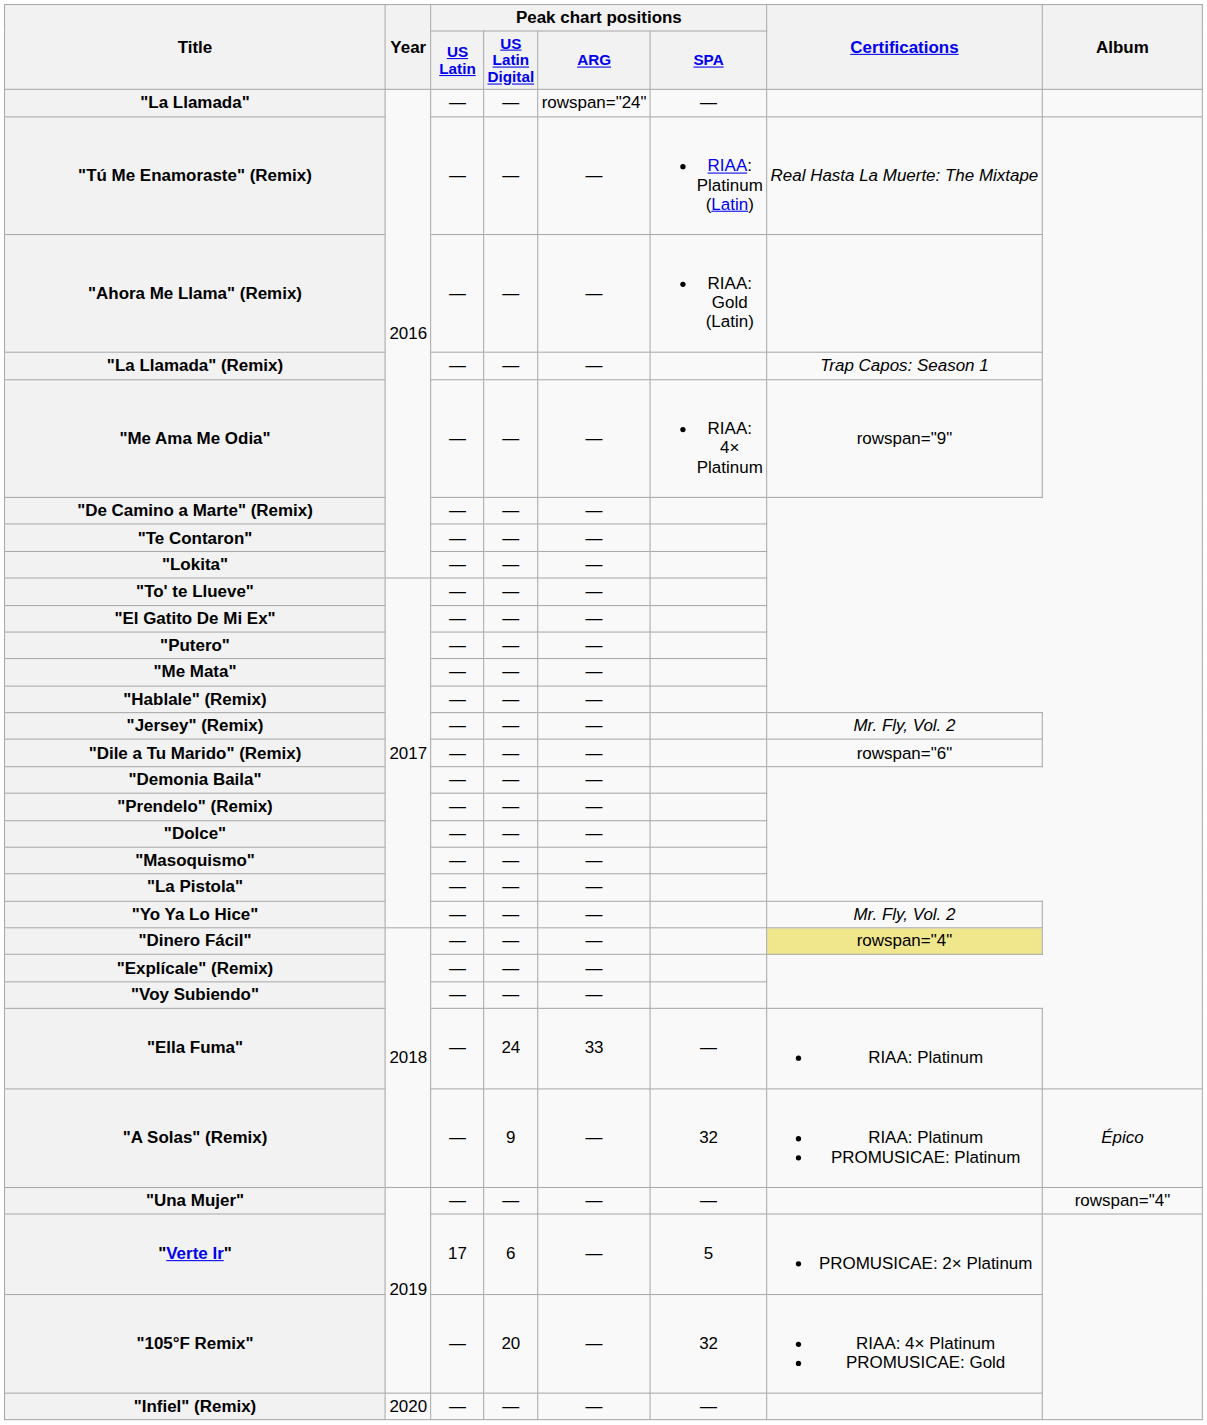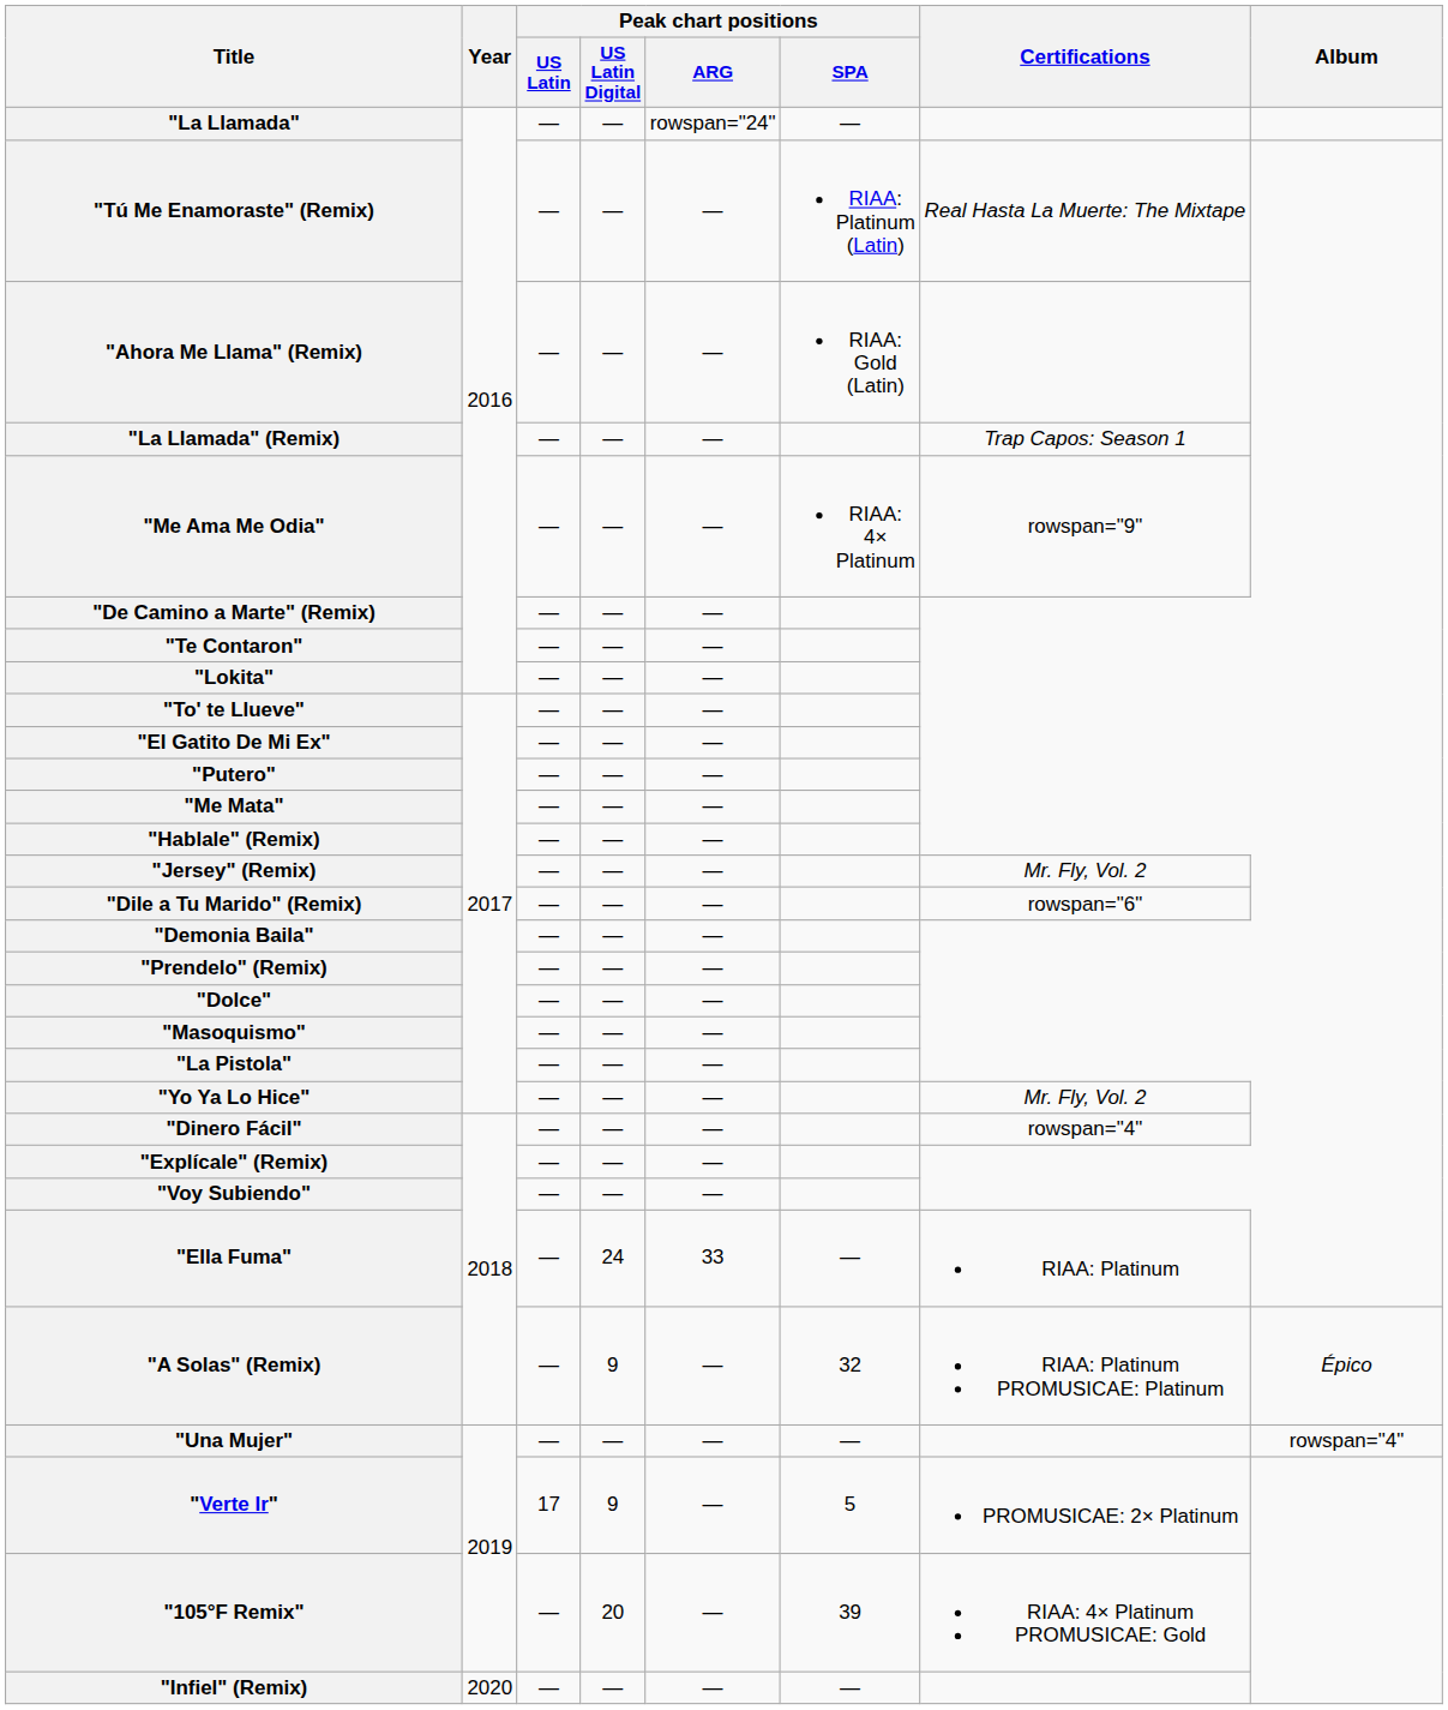"Dinero Fácil" | Certifications: khaki background -> no background
"Verte Ir" | Peak chart positions / US Latin Digital: 6 -> 9
"105°F Remix" | Peak chart positions / SPA: 32 -> 39
